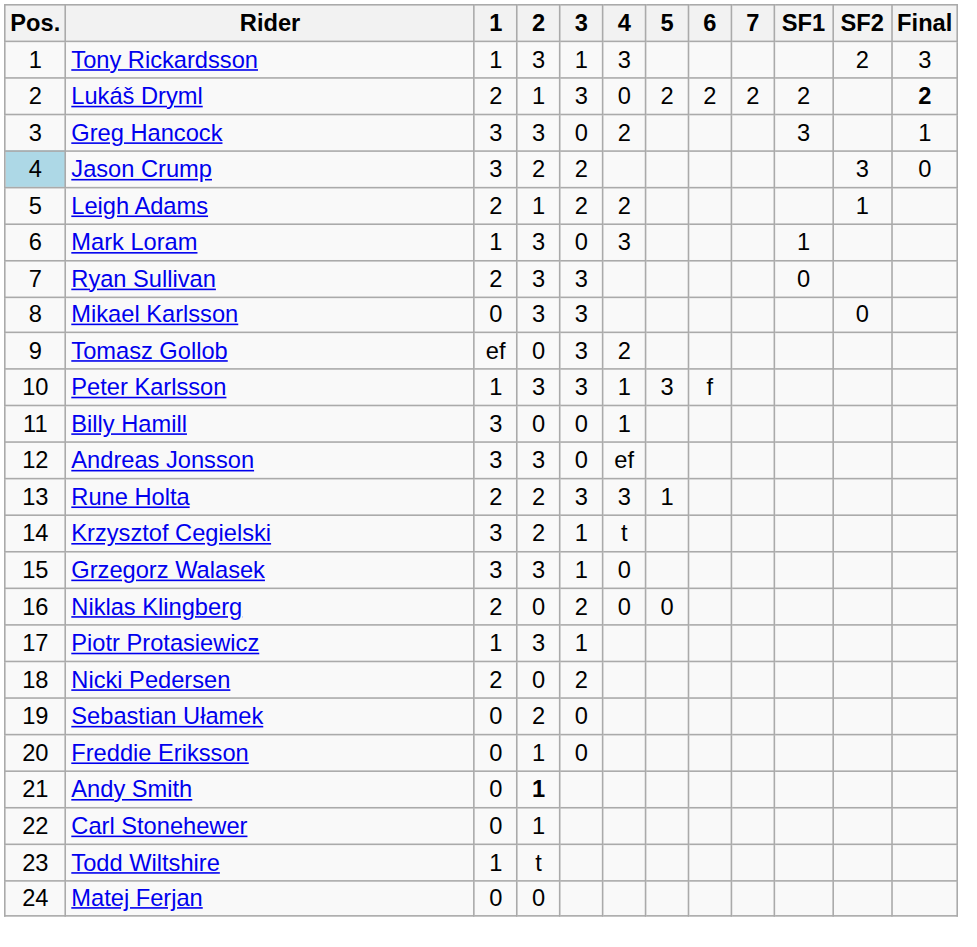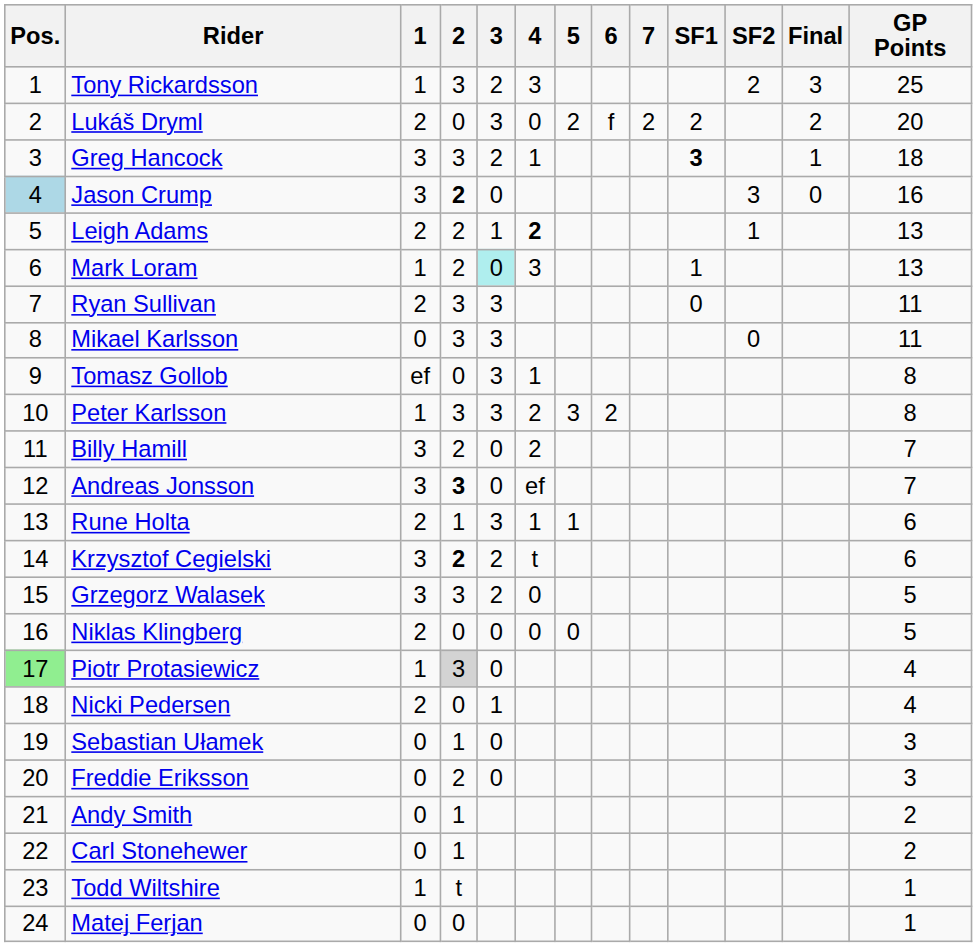+ column: GP Points | 25 | 20 | 18 | 16 | 13 | 13 | 11 | 11 | 8 | 8 | 7 | 7 | 6 | 6 | 5 | 5 | 4 | 4 | 3 | 3 | 2 | 2 | 1 | 1
Tony Rickardsson | 3: 1 -> 2
Lukáš Dryml | 2: 1 -> 0
Lukáš Dryml | 6: 2 -> f
Lukáš Dryml | Final: bold -> normal
Greg Hancock | 3: 0 -> 2
Greg Hancock | 4: 2 -> 1
Greg Hancock | SF1: normal -> bold
Jason Crump | 2: normal -> bold
Jason Crump | 3: 2 -> 0
Leigh Adams | 2: 1 -> 2
Leigh Adams | 3: 2 -> 1
Leigh Adams | 4: normal -> bold
Mark Loram | 2: 3 -> 2
Mark Loram | 3: no background -> paleturquoise background
Tomasz Gollob | 4: 2 -> 1
Peter Karlsson | 4: 1 -> 2
Peter Karlsson | 6: f -> 2
Billy Hamill | 2: 0 -> 2
Billy Hamill | 4: 1 -> 2
Andreas Jonsson | 2: normal -> bold
Rune Holta | 2: 2 -> 1
Rune Holta | 4: 3 -> 1
Krzysztof Cegielski | 2: normal -> bold
Krzysztof Cegielski | 3: 1 -> 2
Grzegorz Walasek | 3: 1 -> 2
Niklas Klingberg | 3: 2 -> 0
Piotr Protasiewicz | Pos.: no background -> lightgreen background
Piotr Protasiewicz | 2: no background -> lightgrey background
Piotr Protasiewicz | 3: 1 -> 0
Nicki Pedersen | 3: 2 -> 1
Sebastian Ułamek | 2: 2 -> 1
Freddie Eriksson | 2: 1 -> 2
Andy Smith | 2: bold -> normal
